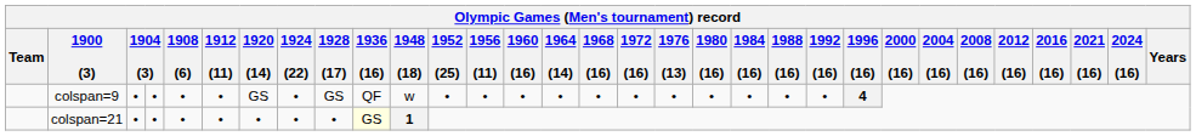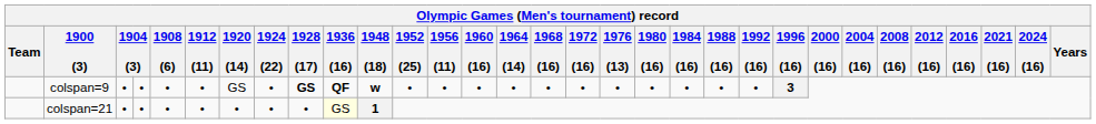colspan=9 | 1928 (17): normal -> bold
colspan=9 | 1936 (16): normal -> bold
colspan=9 | 1948 (18): normal -> bold
colspan=9 | 1996 (16): 4 -> 3
